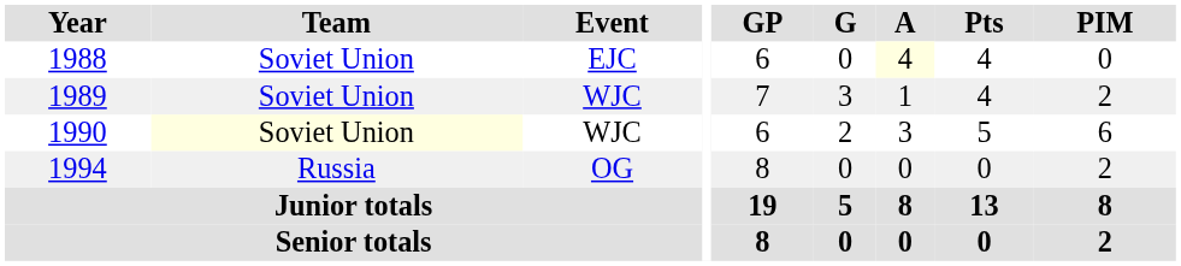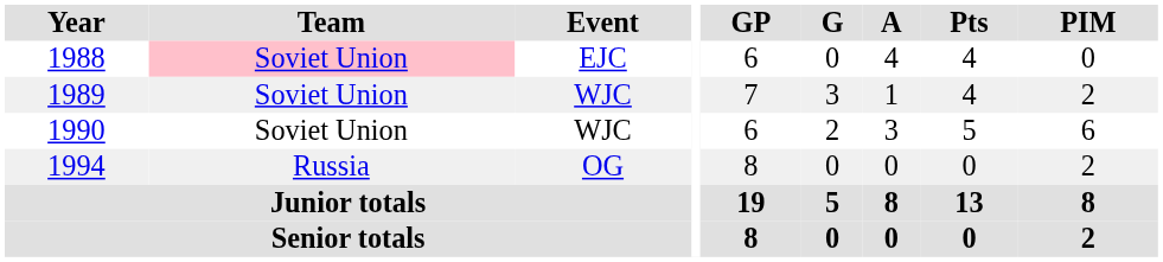1988 | Team: no background -> pink background
1988 | A: lightyellow background -> no background
1990 | Team: lightyellow background -> no background
